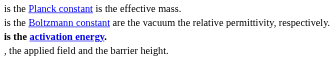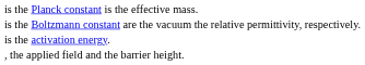row 3 | column 1: bold -> normal
